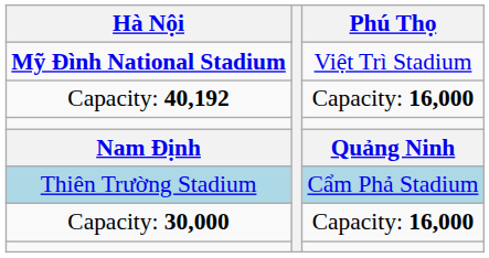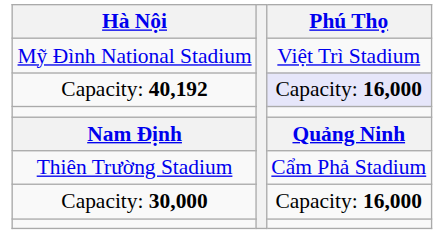Mỹ Đình National Stadium | Hà Nội: bold -> normal
Capacity: 40,192 | Phú Thọ: no background -> lavender background
Thiên Trường Stadium | Hà Nội: lightblue background -> no background
Thiên Trường Stadium | Phú Thọ: lightblue background -> no background
